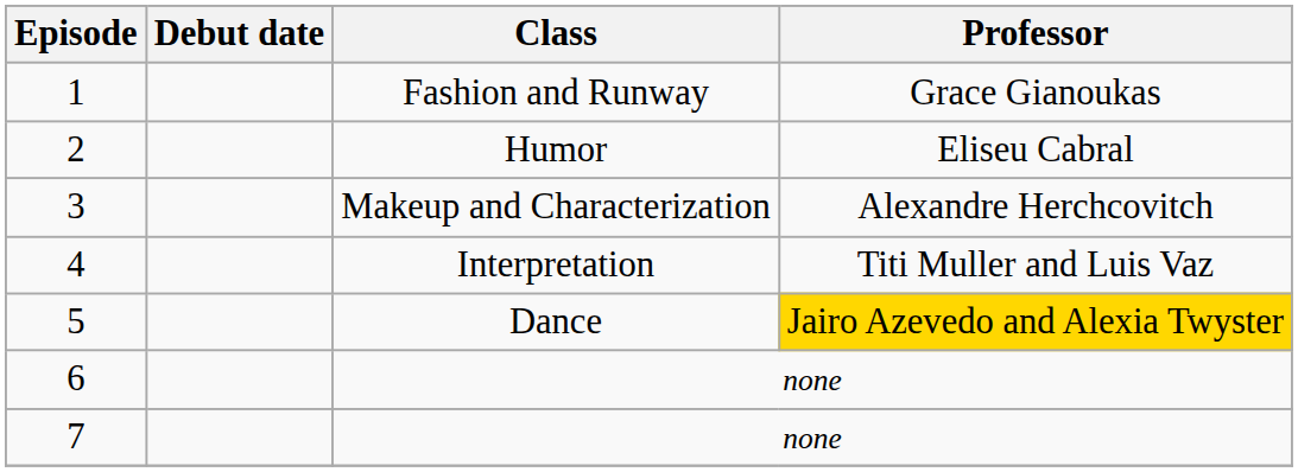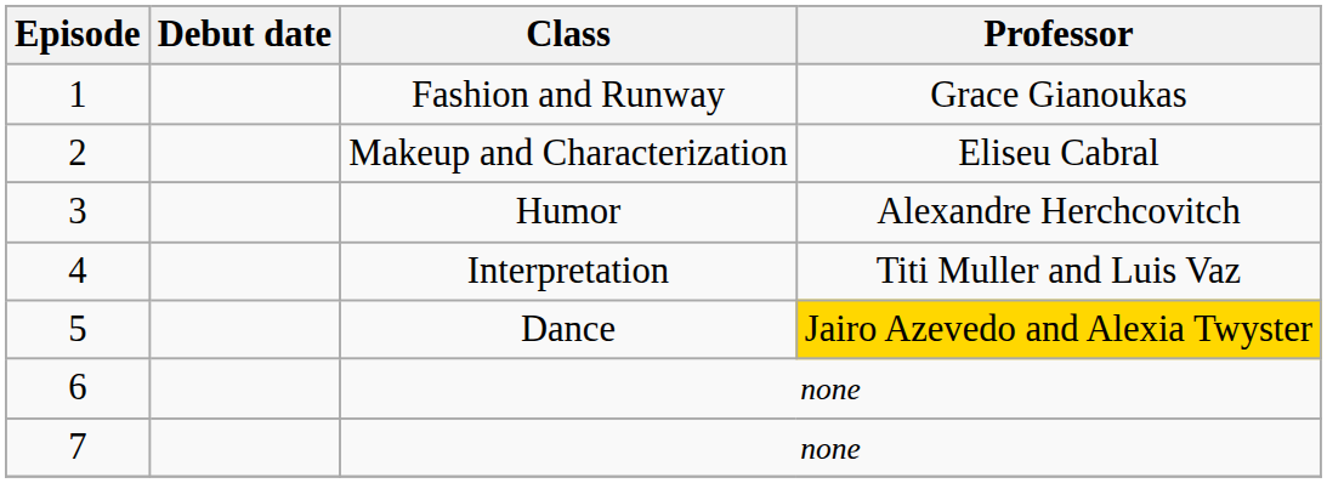2 | Class: Humor -> Makeup and Characterization
3 | Class: Makeup and Characterization -> Humor
